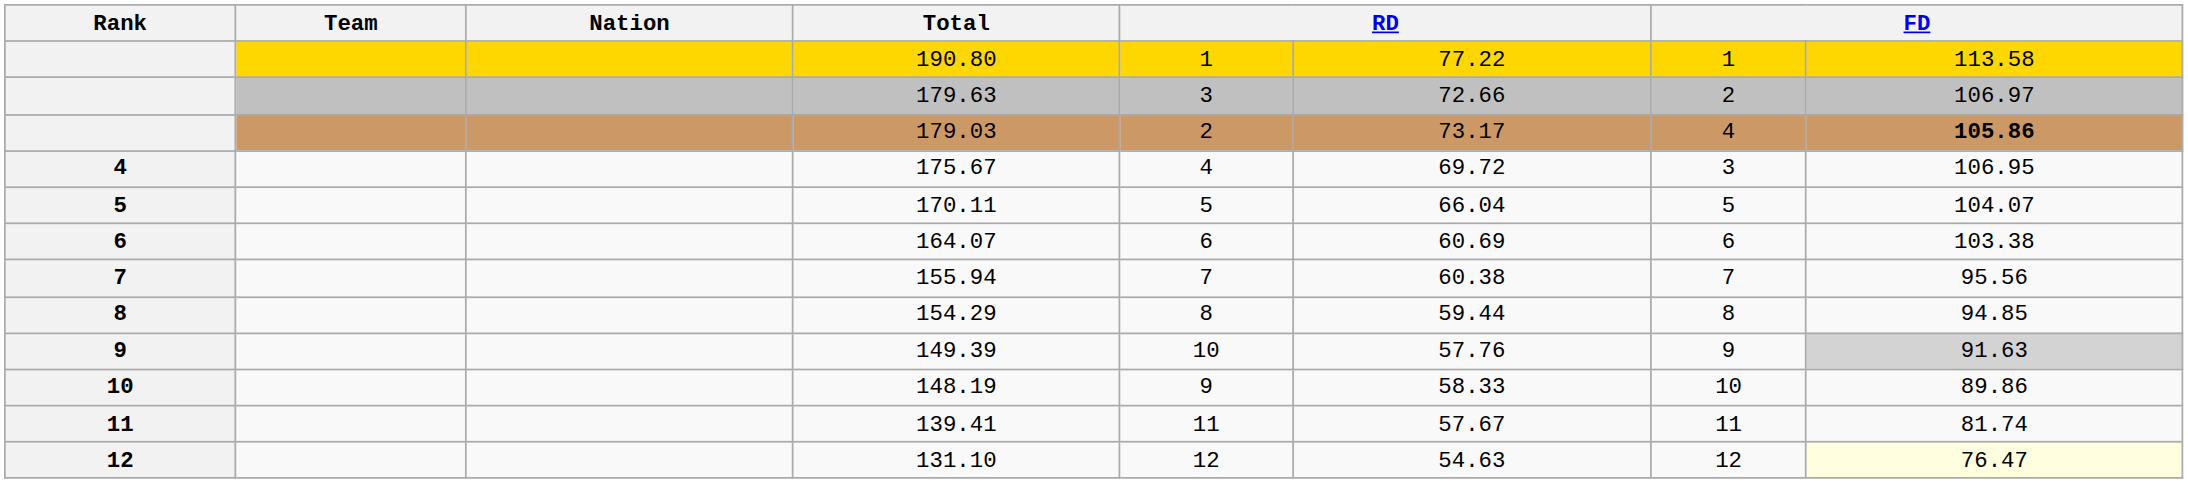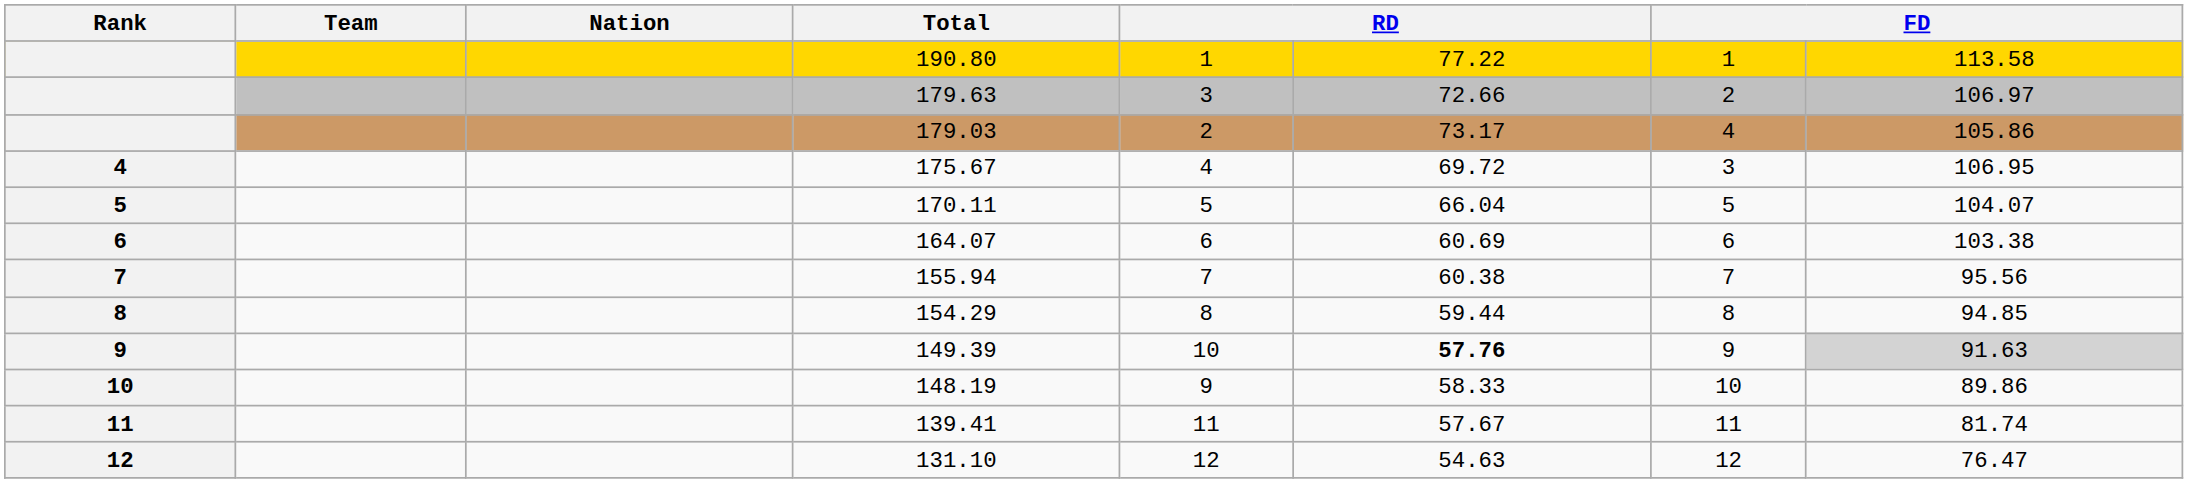179.03 | column 8: bold -> normal
149.39 | column 6: normal -> bold
131.10 | column 8: lightyellow background -> no background
